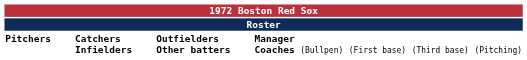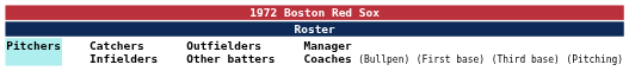Pitchers | column 1: no background -> paleturquoise background
